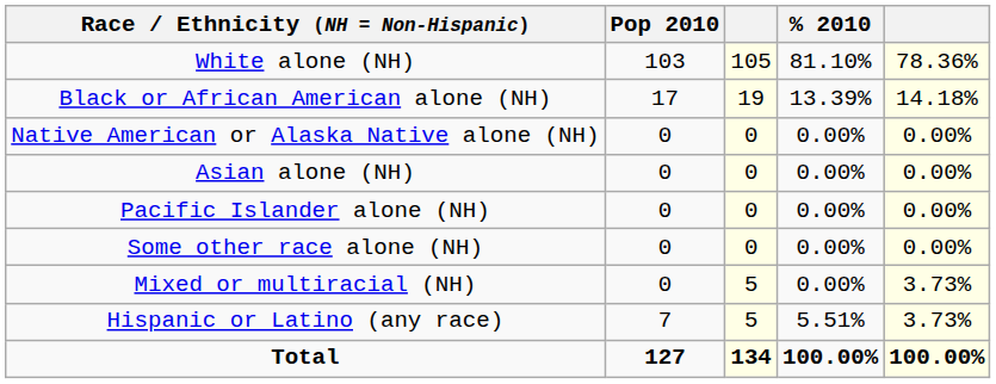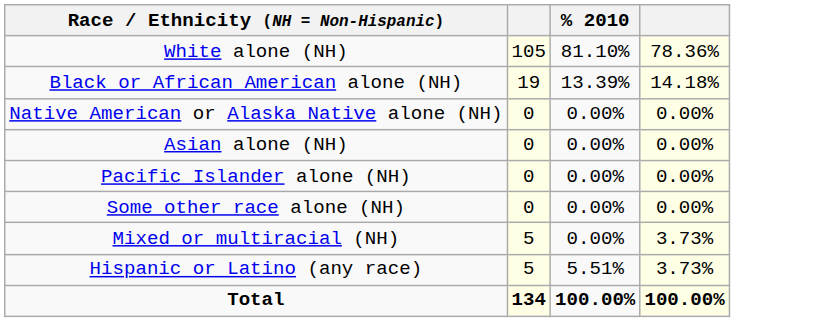- column: Pop 2010 | 103 | 17 | 0 | 0 | 0 | 0 | 0 | 7 | 127
